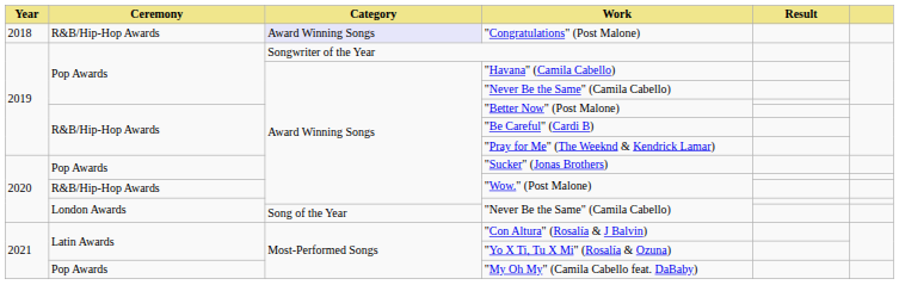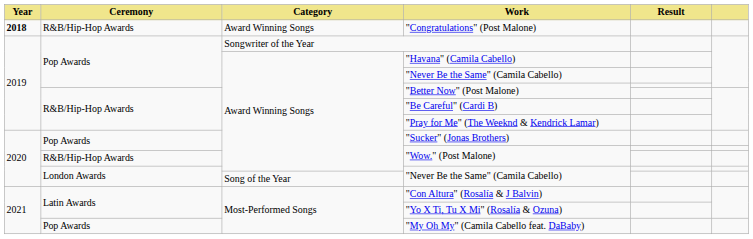"Congratulations" (Post Malone) | Year: normal -> bold
"Congratulations" (Post Malone) | Category: lavender background -> no background
